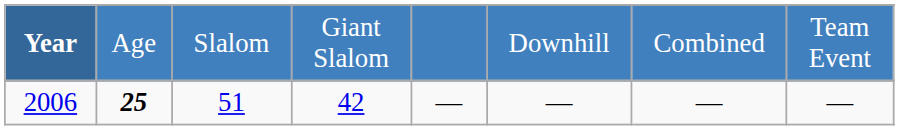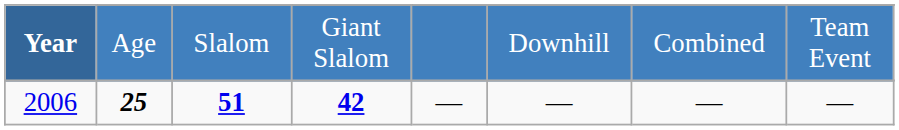2006 | column 3: normal -> bold
2006 | column 4: normal -> bold
